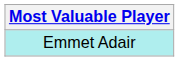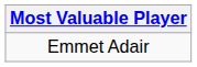row 2 | column 1: paleturquoise background -> no background
